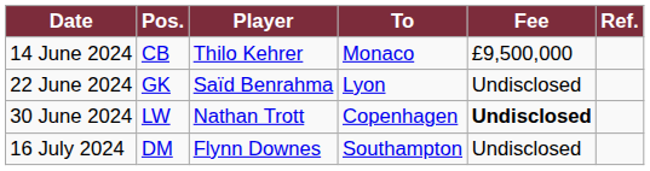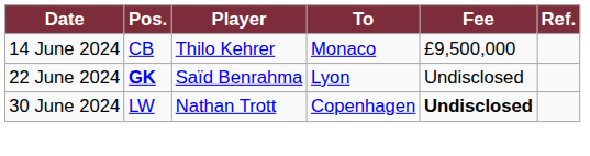22 June 2024 | Pos.: normal -> bold
- row: 16 July 2024 | DM | Flynn Downes | Southampton | Undisclosed
